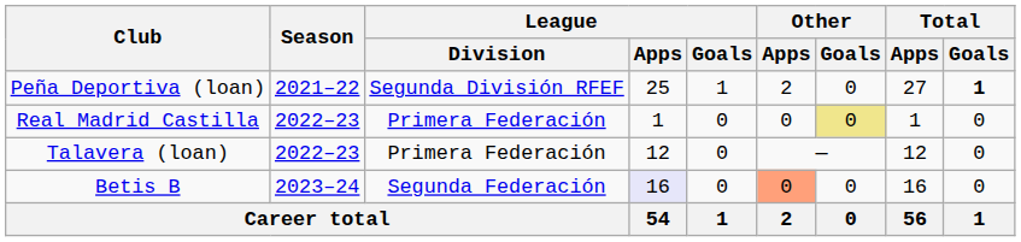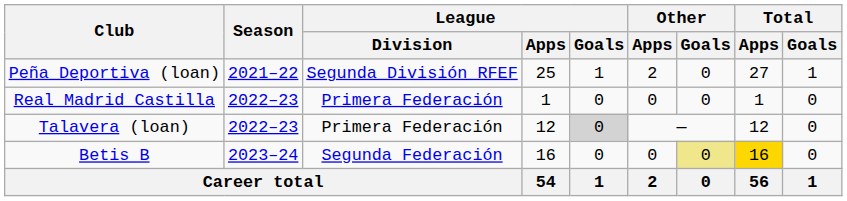Peña Deportiva (loan) | Total / Goals: bold -> normal
Real Madrid Castilla | Other / Goals: khaki background -> no background
Talavera (loan) | League / Goals: no background -> lightgrey background
Betis B | League / Apps: lavender background -> no background
Betis B | Other / Apps: lightsalmon background -> no background
Betis B | Other / Goals: no background -> khaki background
Betis B | Total / Apps: no background -> gold background
